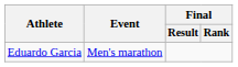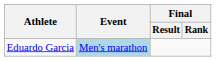Eduardo Garcia | Event: no background -> lightblue background
